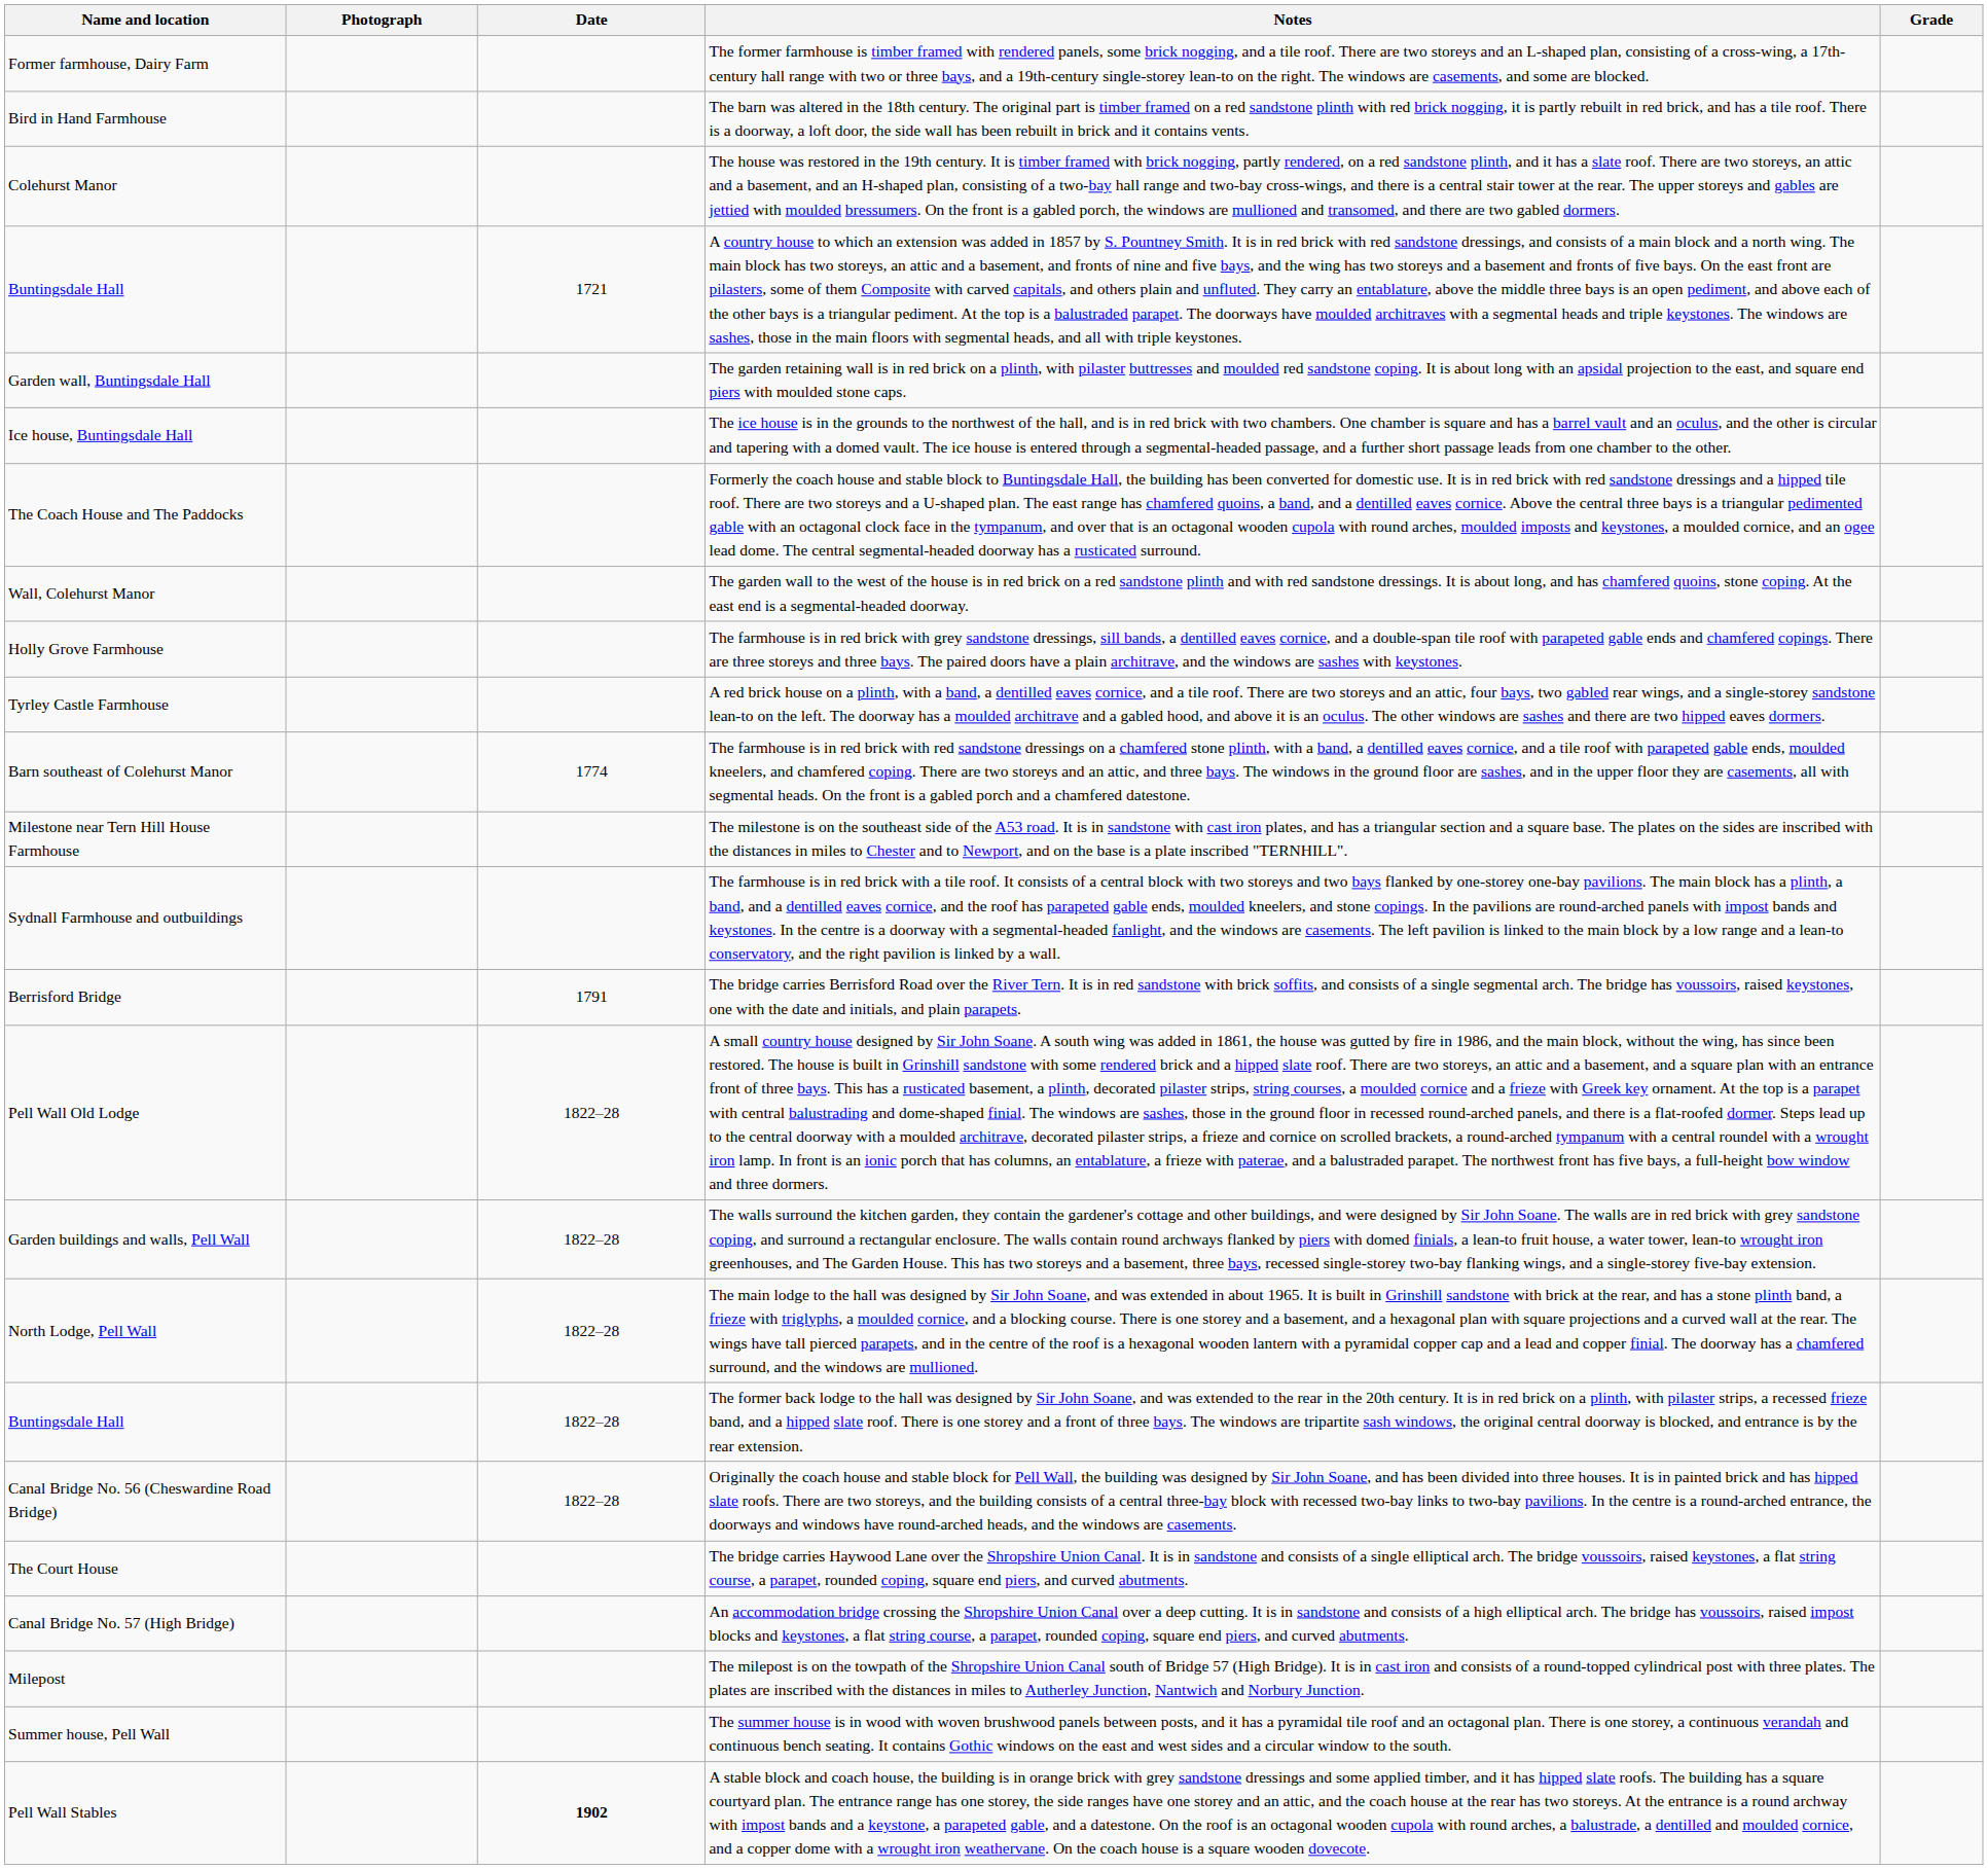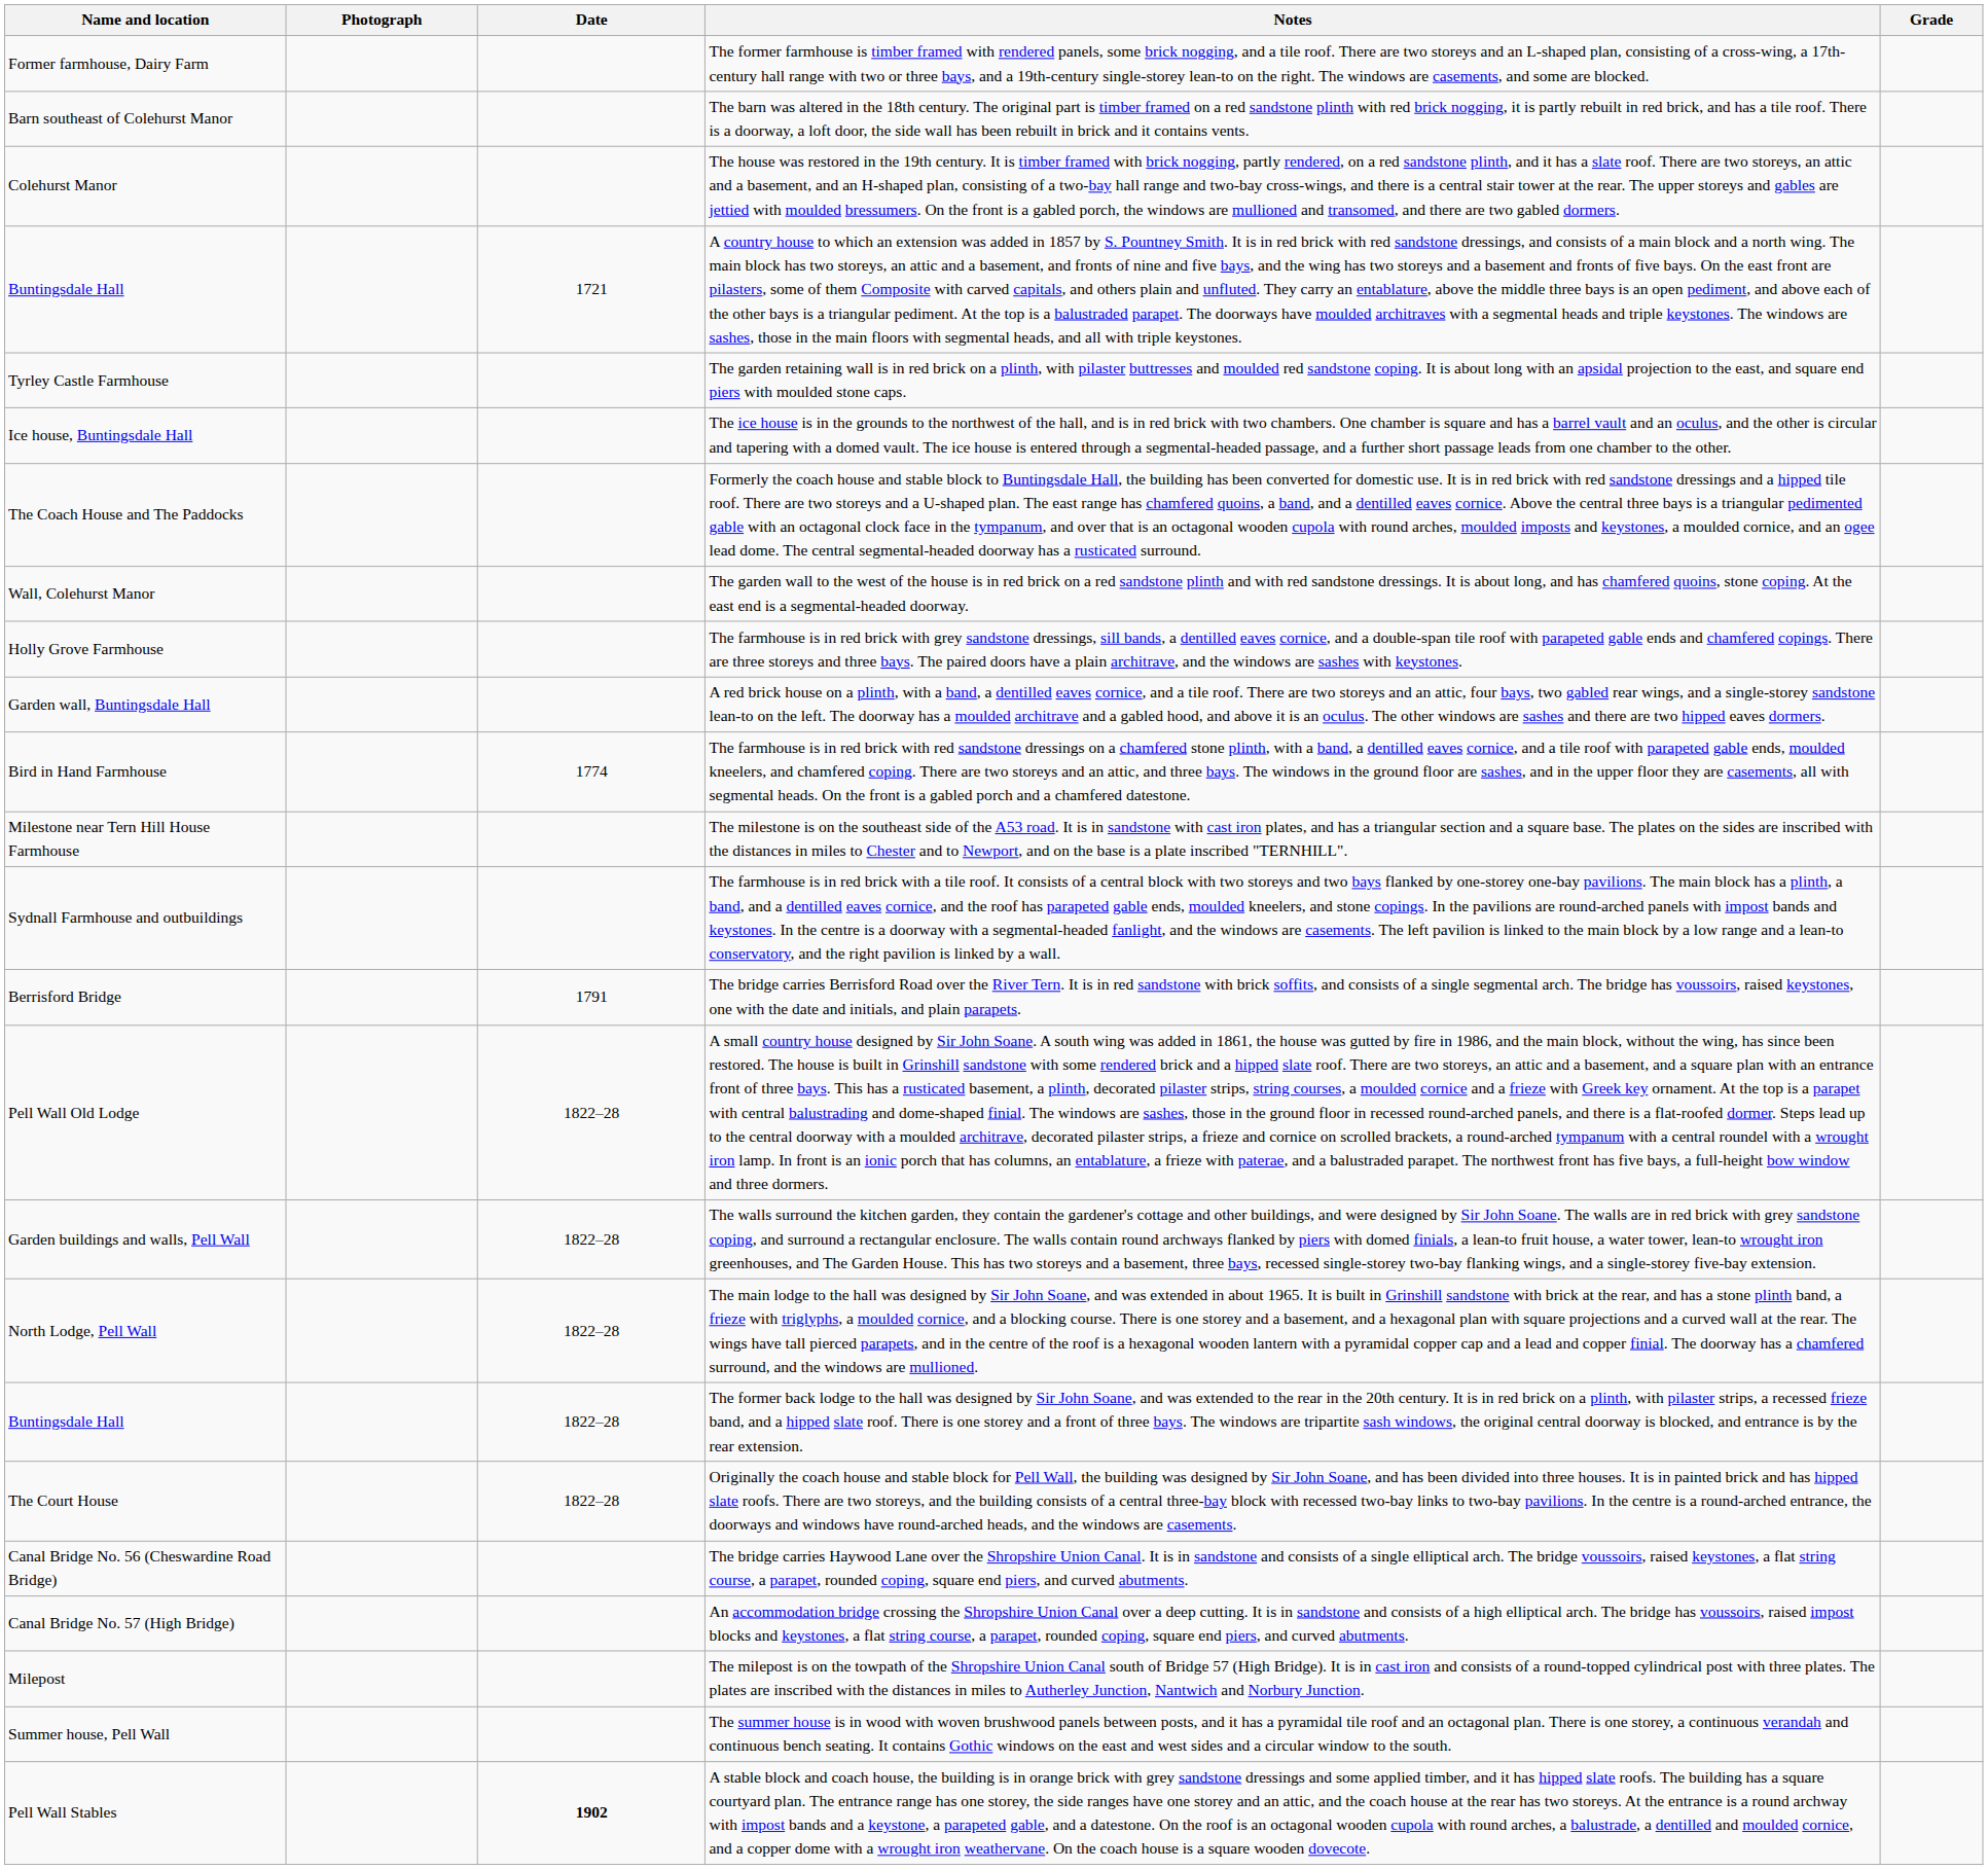row 3 | Name and location: Bird in Hand Farmhouse -> Barn southeast of Colehurst Manor
row 6 | Name and location: Garden wall, Buntingsdale Hall -> Tyrley Castle Farmhouse
row 11 | Name and location: Tyrley Castle Farmhouse -> Garden wall, Buntingsdale Hall
row 12 | Name and location: Barn southeast of Colehurst Manor -> Bird in Hand Farmhouse
row 20 | Name and location: Canal Bridge No. 56 (Cheswardine Road Bridge) -> The Court House
row 21 | Name and location: The Court House -> Canal Bridge No. 56 (Cheswardine Road Bridge)
